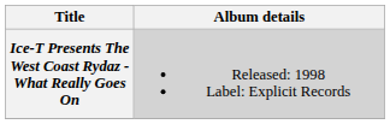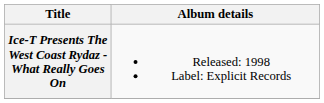Ice-T Presents The West Coast Rydaz - What Really Goes On | Album details: lightgrey background -> no background
